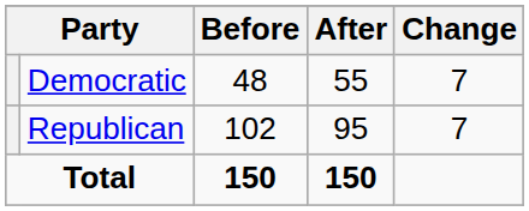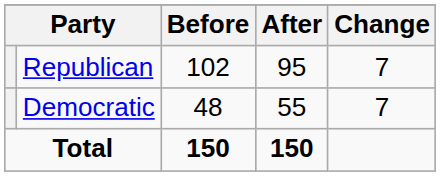rows swapped: Republican <-> Democratic
